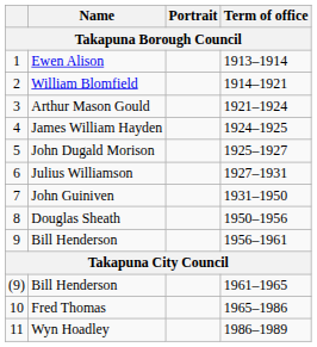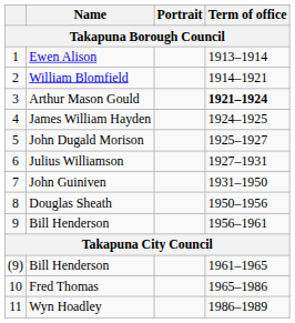Arthur Mason Gould | Term of office: normal -> bold
